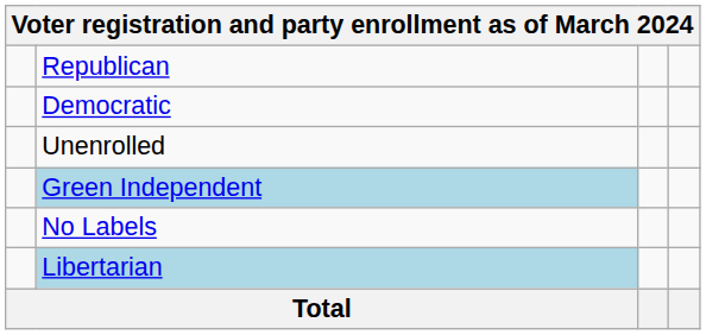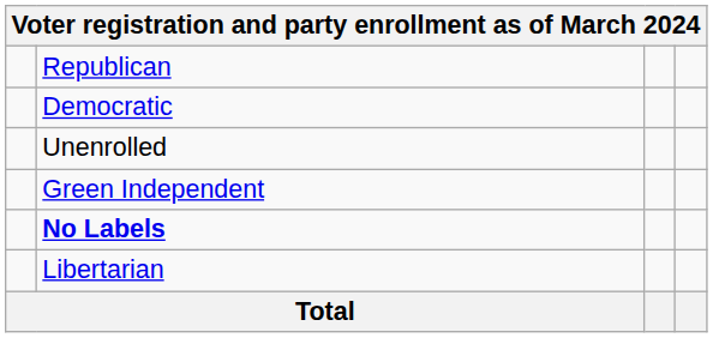Green Independent | column 2: lightblue background -> no background
No Labels | column 2: normal -> bold
Libertarian | column 2: lightblue background -> no background
